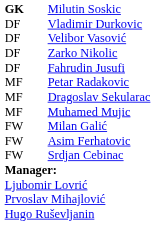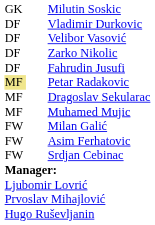Milutin Soskic | column 1: bold -> normal
Petar Radakovic | column 1: no background -> khaki background
